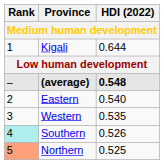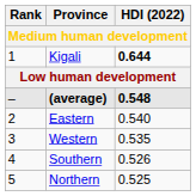Kigali | HDI (2022): normal -> bold
Southern | Rank: paleturquoise background -> no background
Northern | Rank: lightsalmon background -> no background
